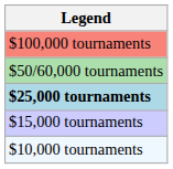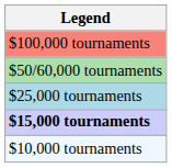row 4 | column 1: bold -> normal
row 5 | column 1: normal -> bold
